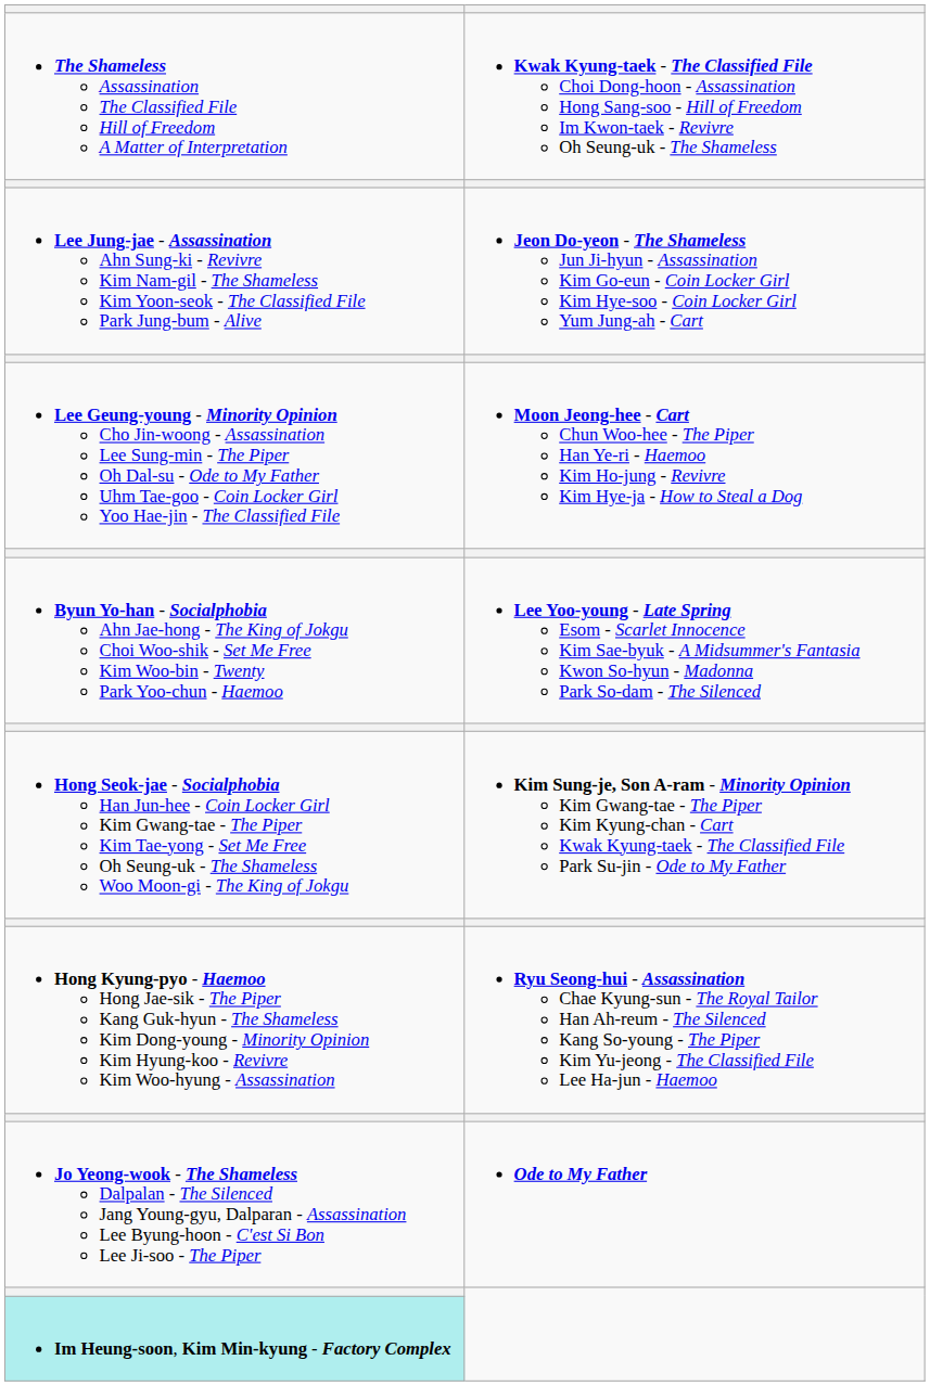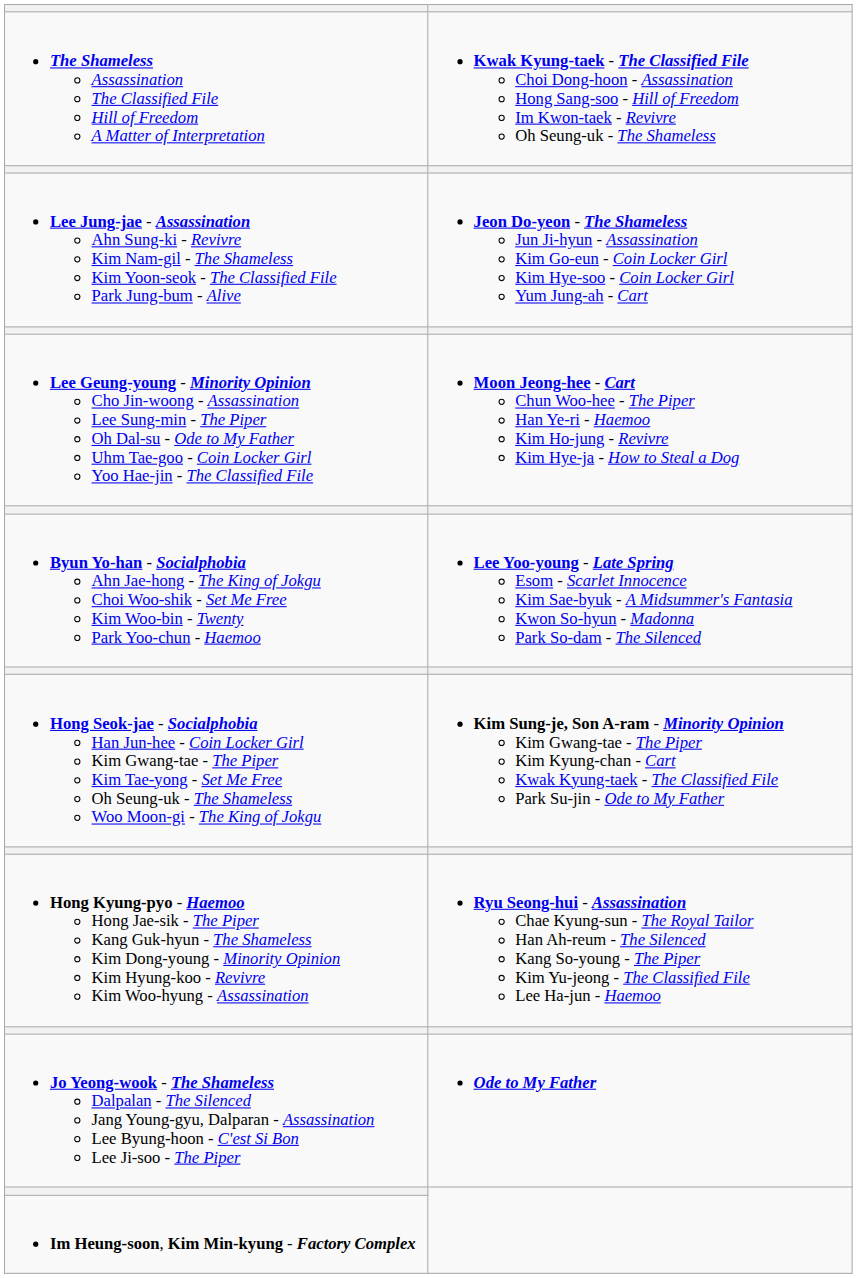Im Heung-soon, Kim Min-kyung - Factory Complex | column 1: paleturquoise background -> no background
